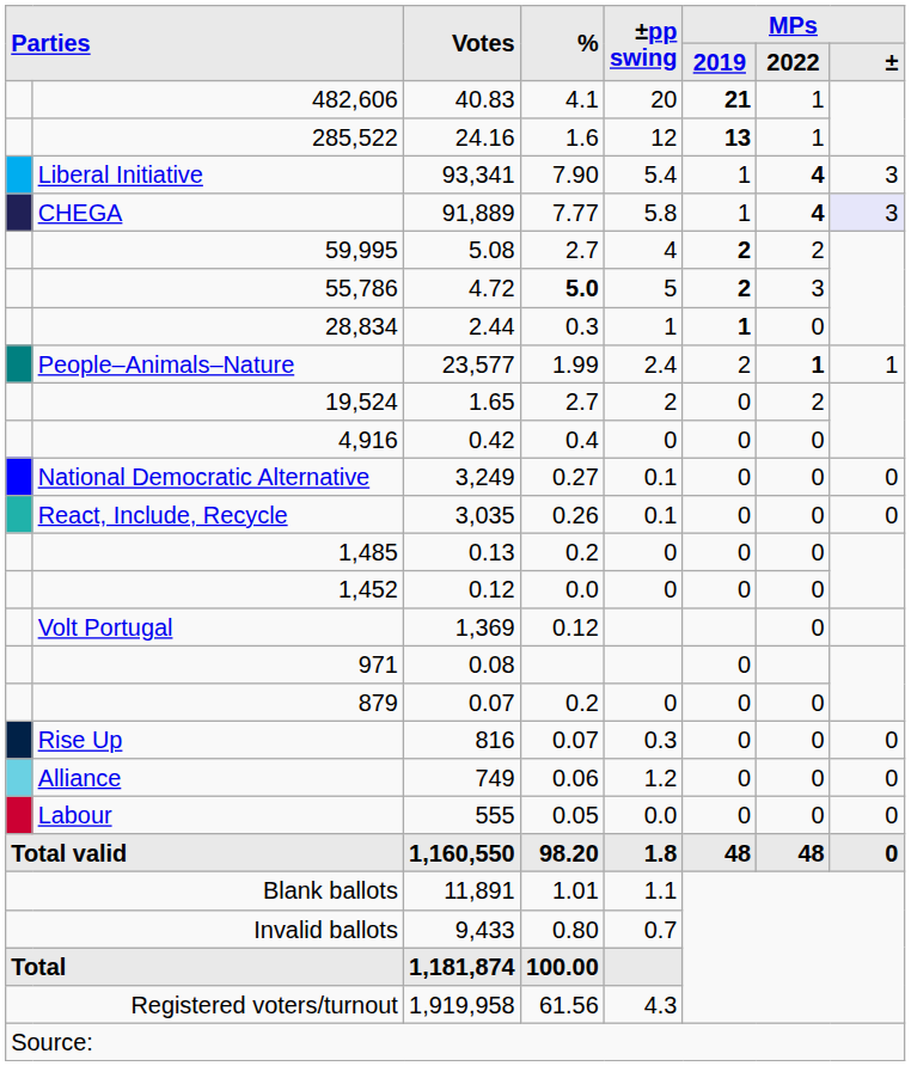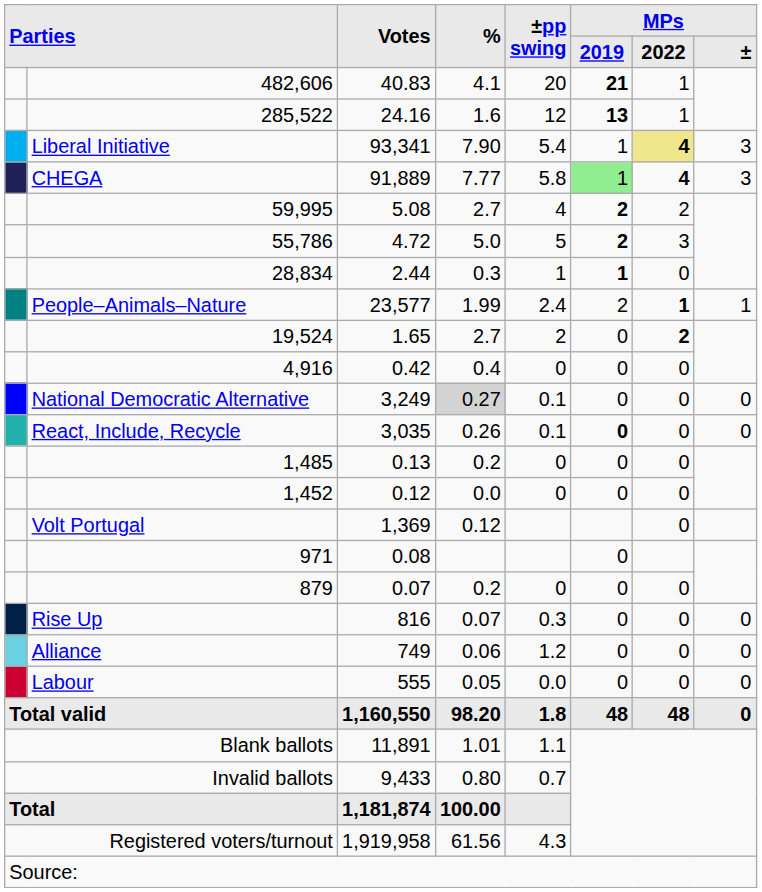Liberal Initiative | MPs / 2022: no background -> khaki background
CHEGA | MPs / 2019: no background -> lightgreen background
CHEGA | MPs / ±: lavender background -> no background
55,786 | %: bold -> normal
19,524 | MPs / 2022: normal -> bold
National Democratic Alternative | %: no background -> lightgrey background
React, Include, Recycle | MPs / 2019: normal -> bold
